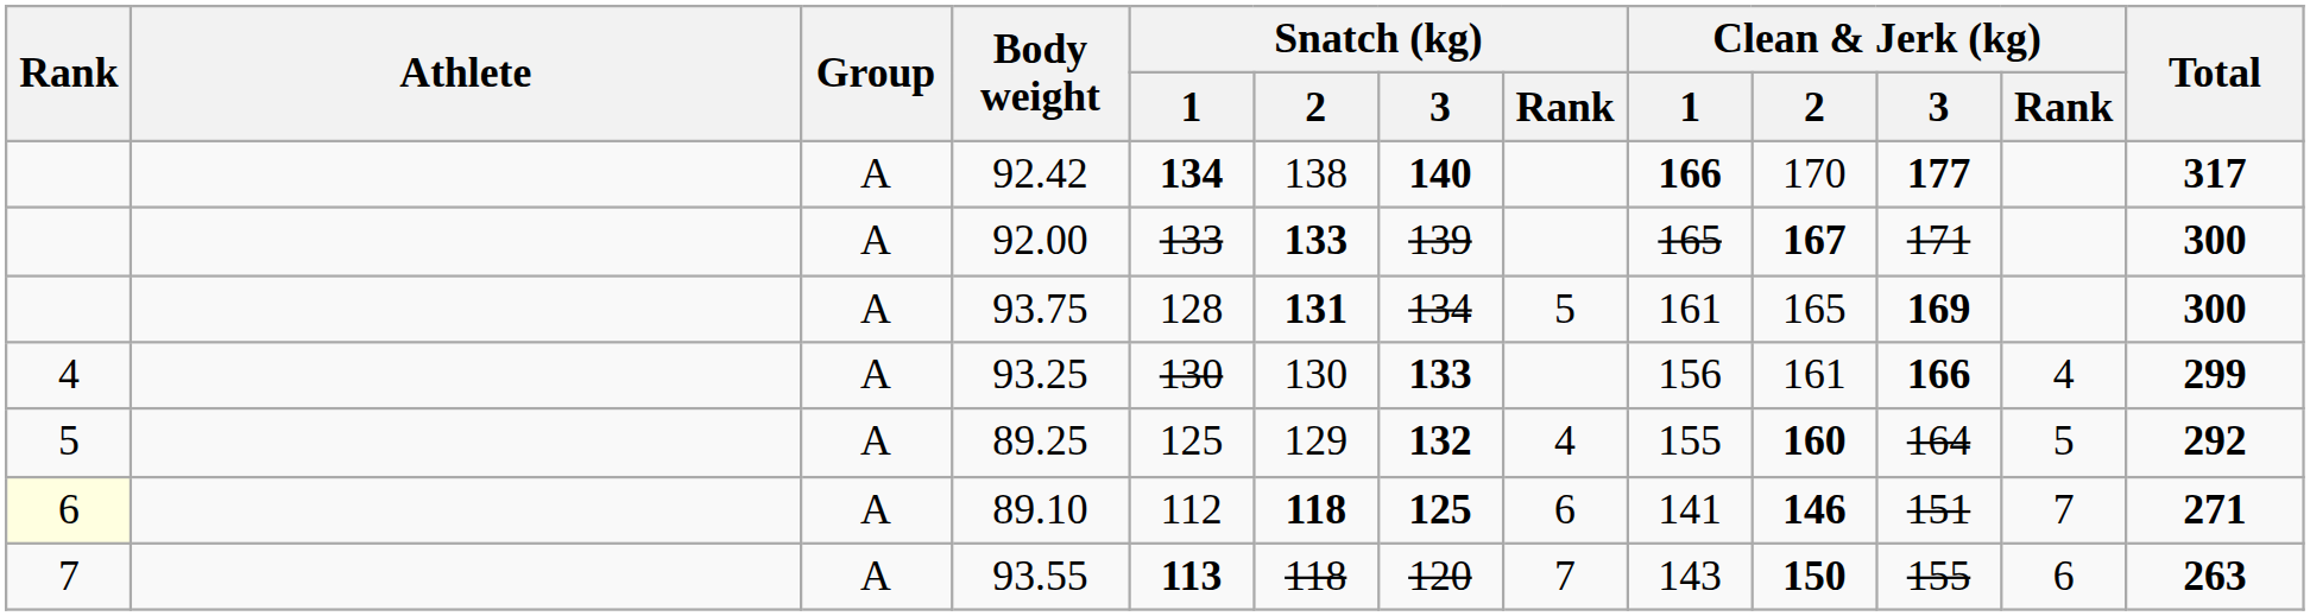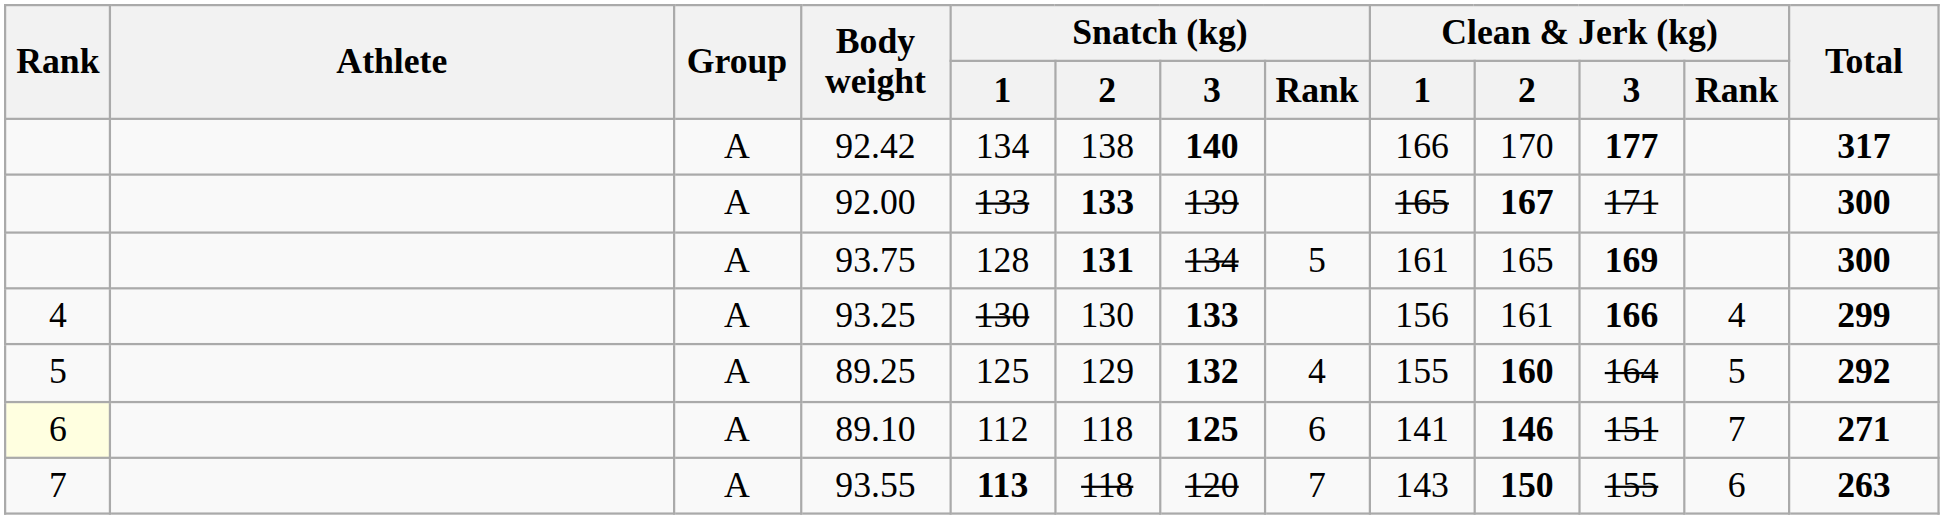92.42 | Snatch (kg) / 1: bold -> normal
92.42 | Clean & Jerk (kg) / 1: bold -> normal
89.10 | Snatch (kg) / 2: bold -> normal
